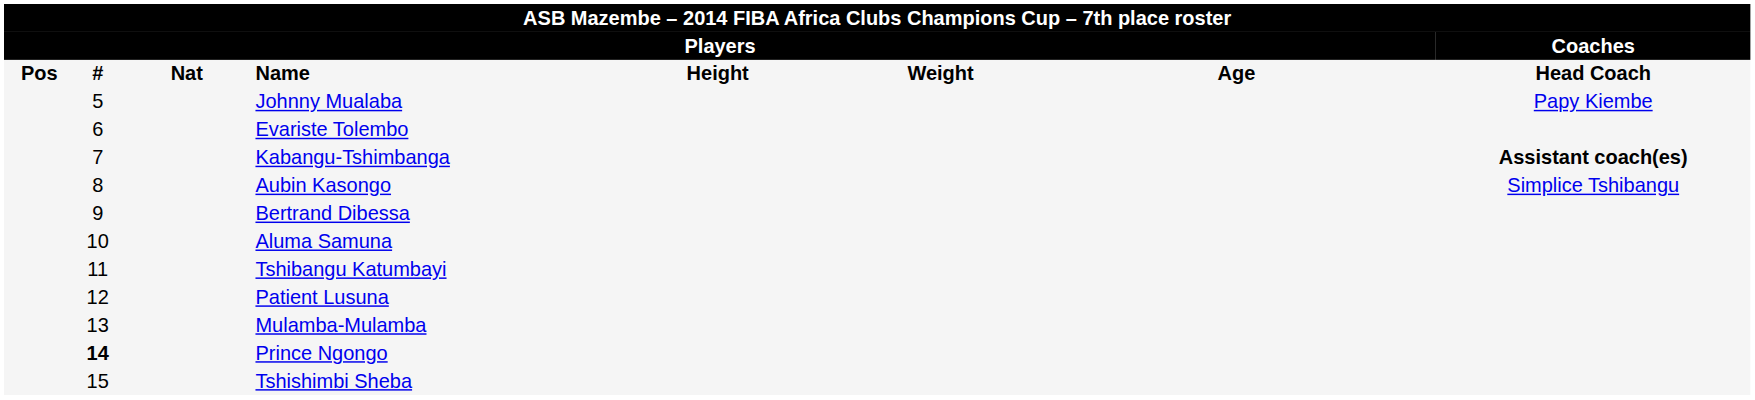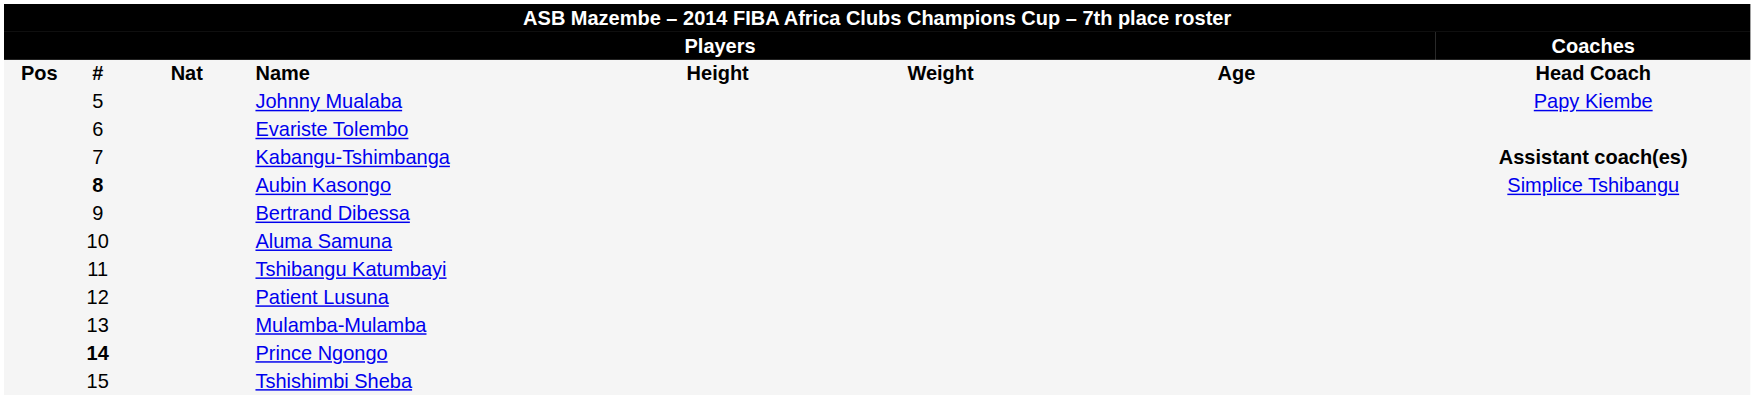Aubin Kasongo | column 2: normal -> bold
